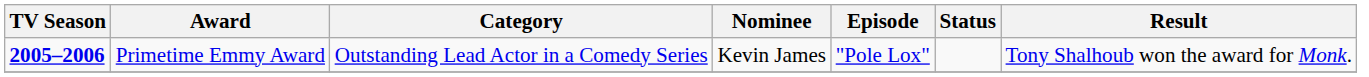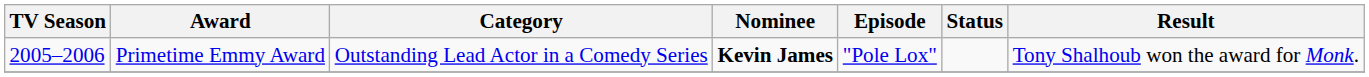Primetime Emmy Award | TV Season: bold -> normal
Primetime Emmy Award | Nominee: normal -> bold
